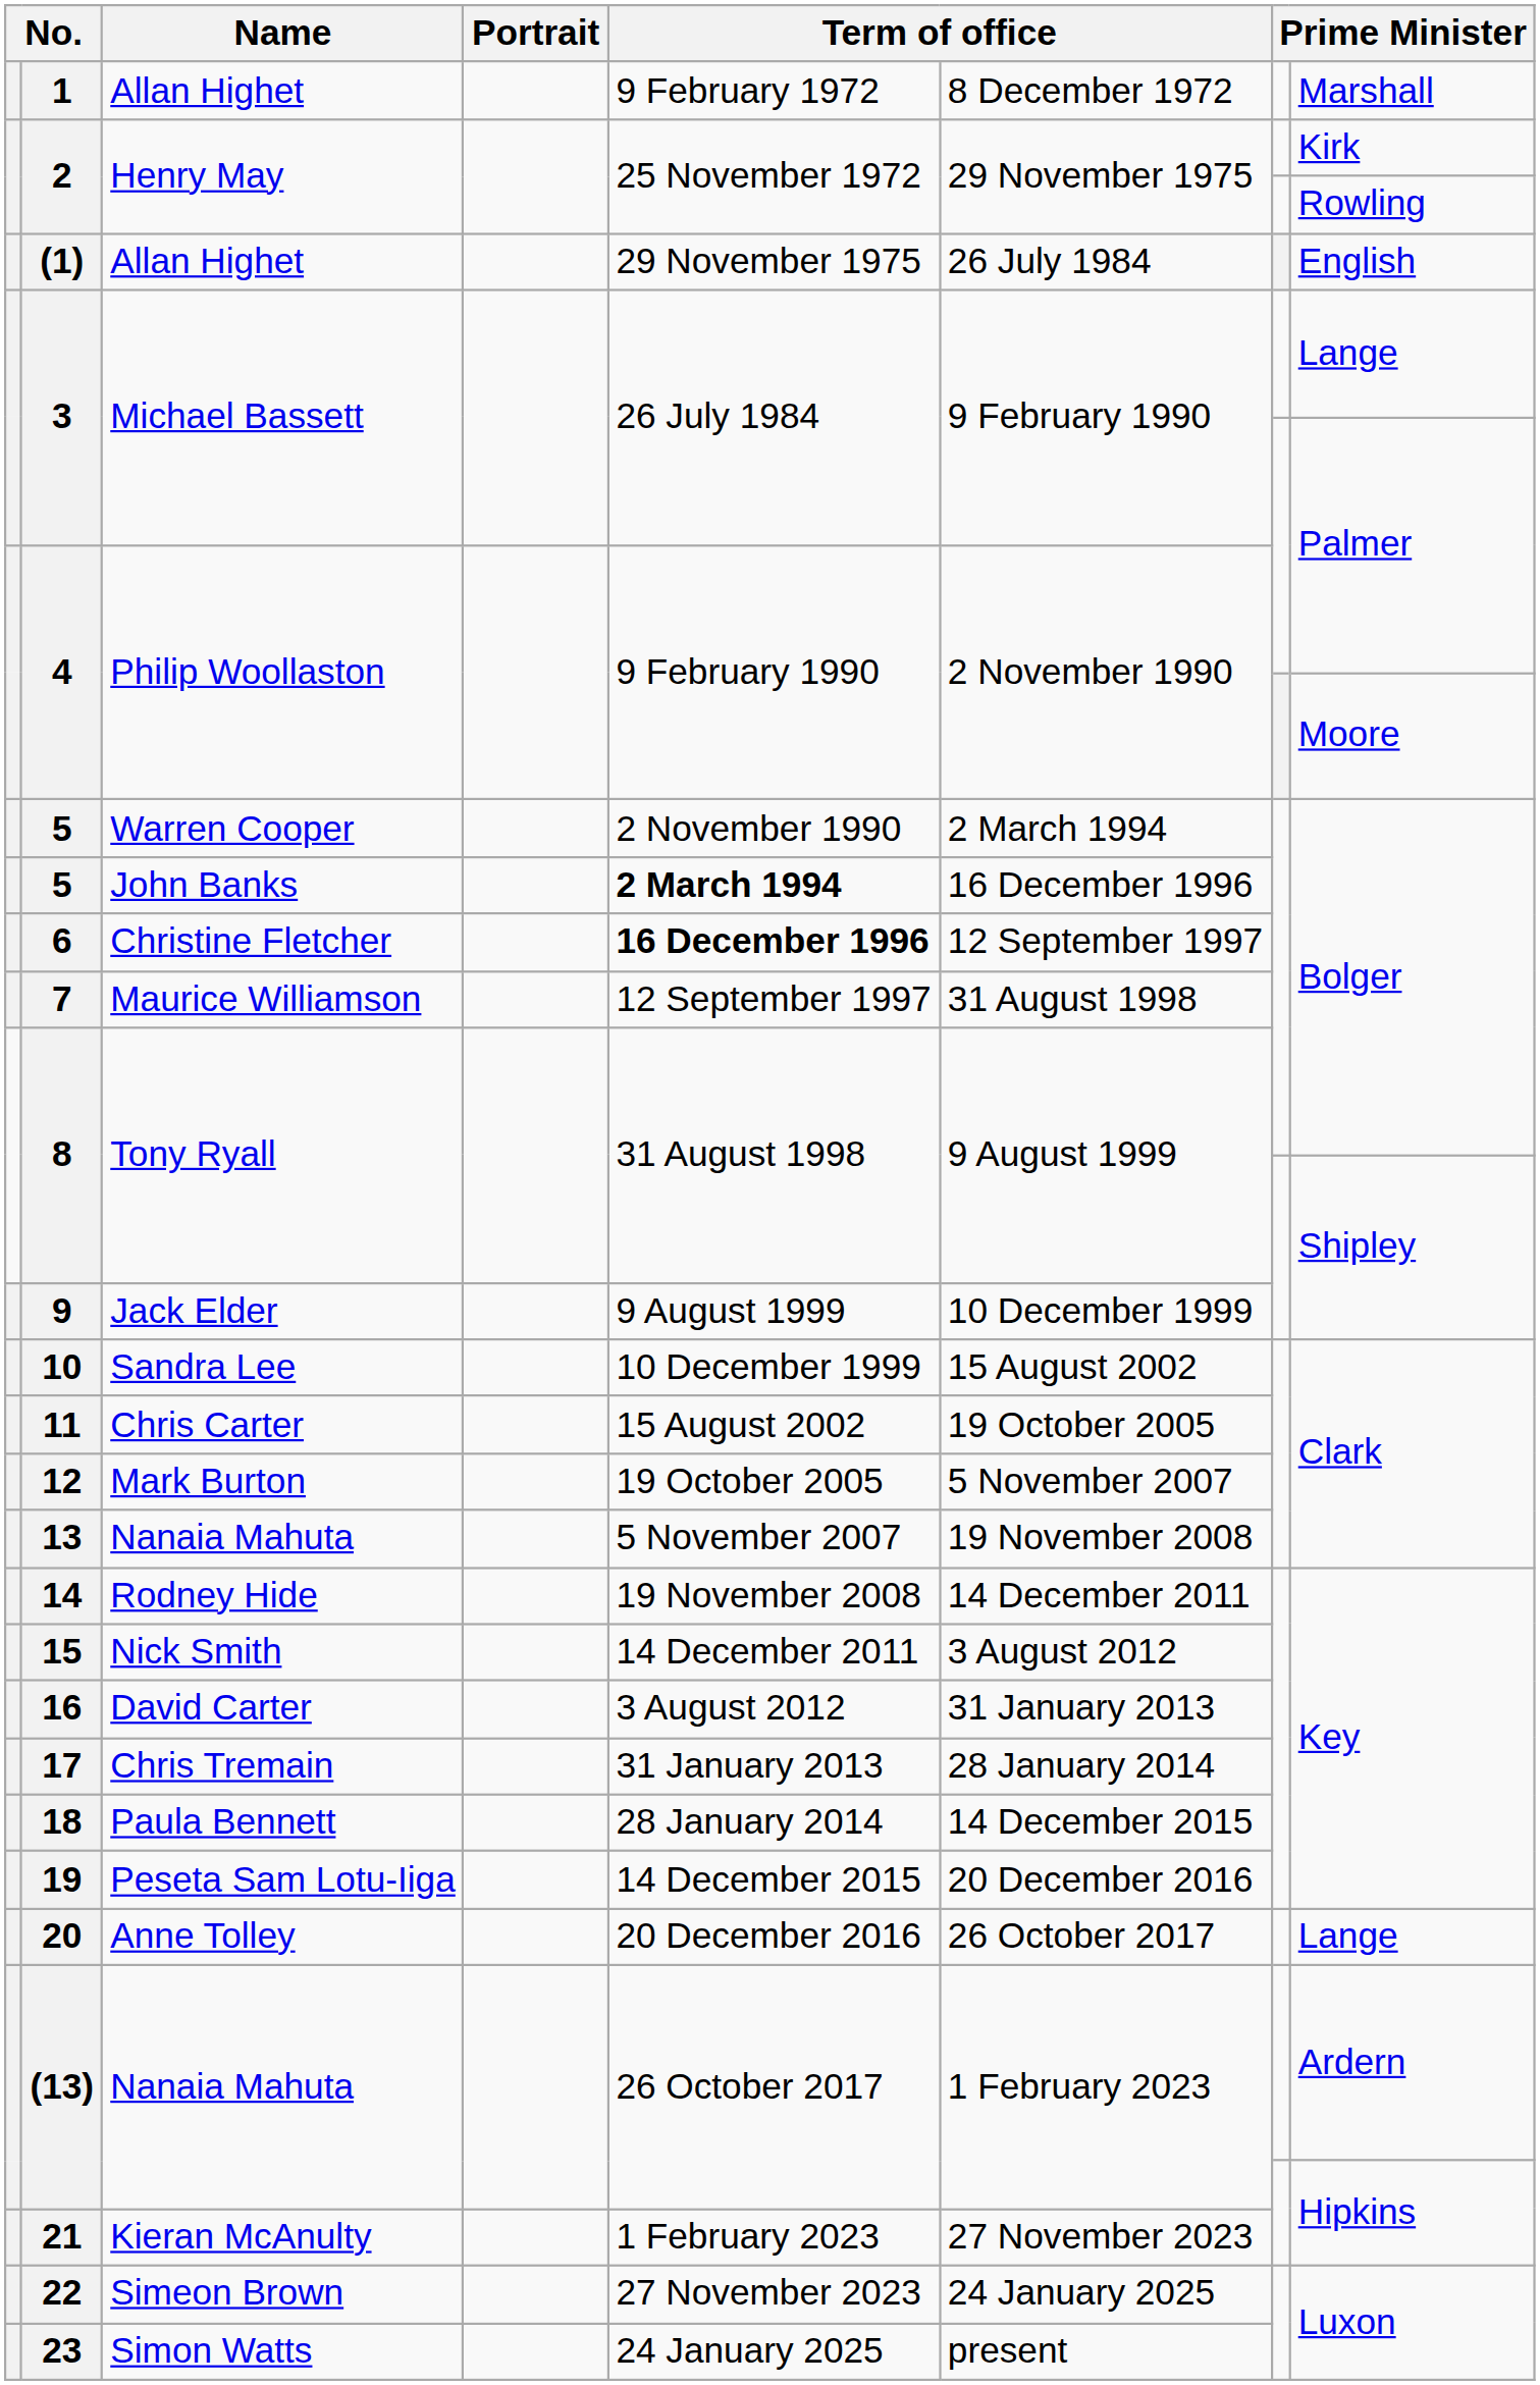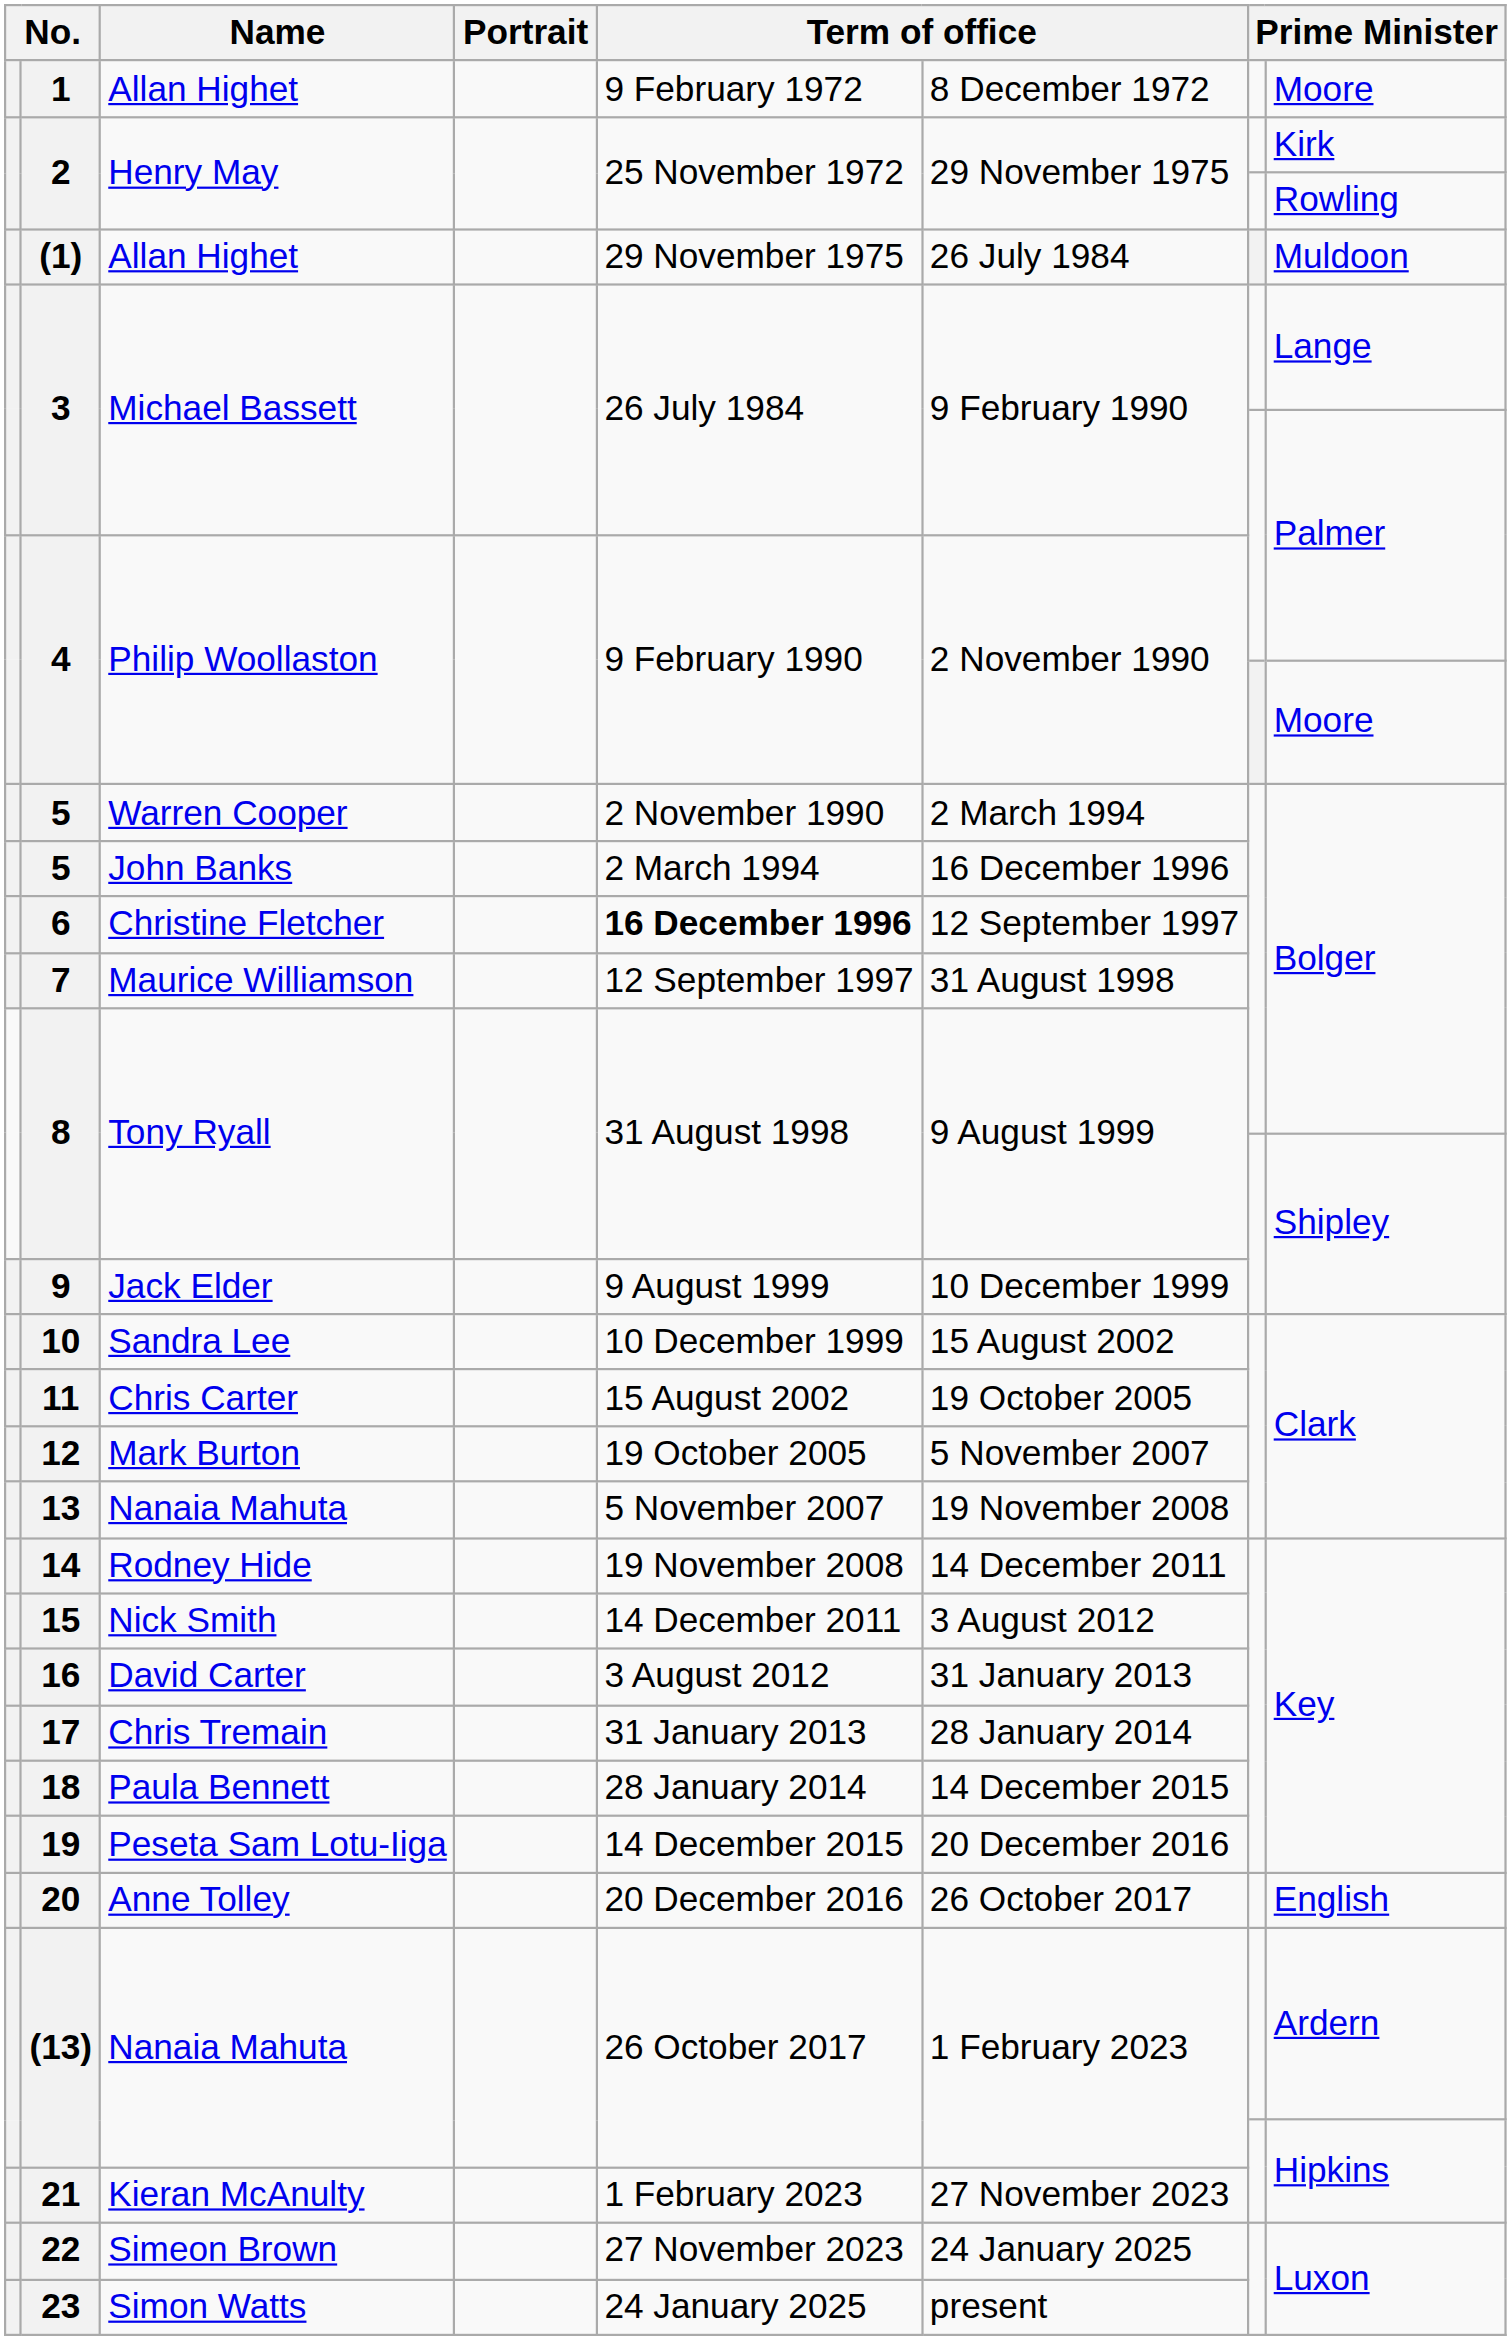1 | column 8: Marshall -> Moore
(1) | column 8: English -> Muldoon
5 / John Banks | column 5: bold -> normal
20 | column 8: Lange -> English
